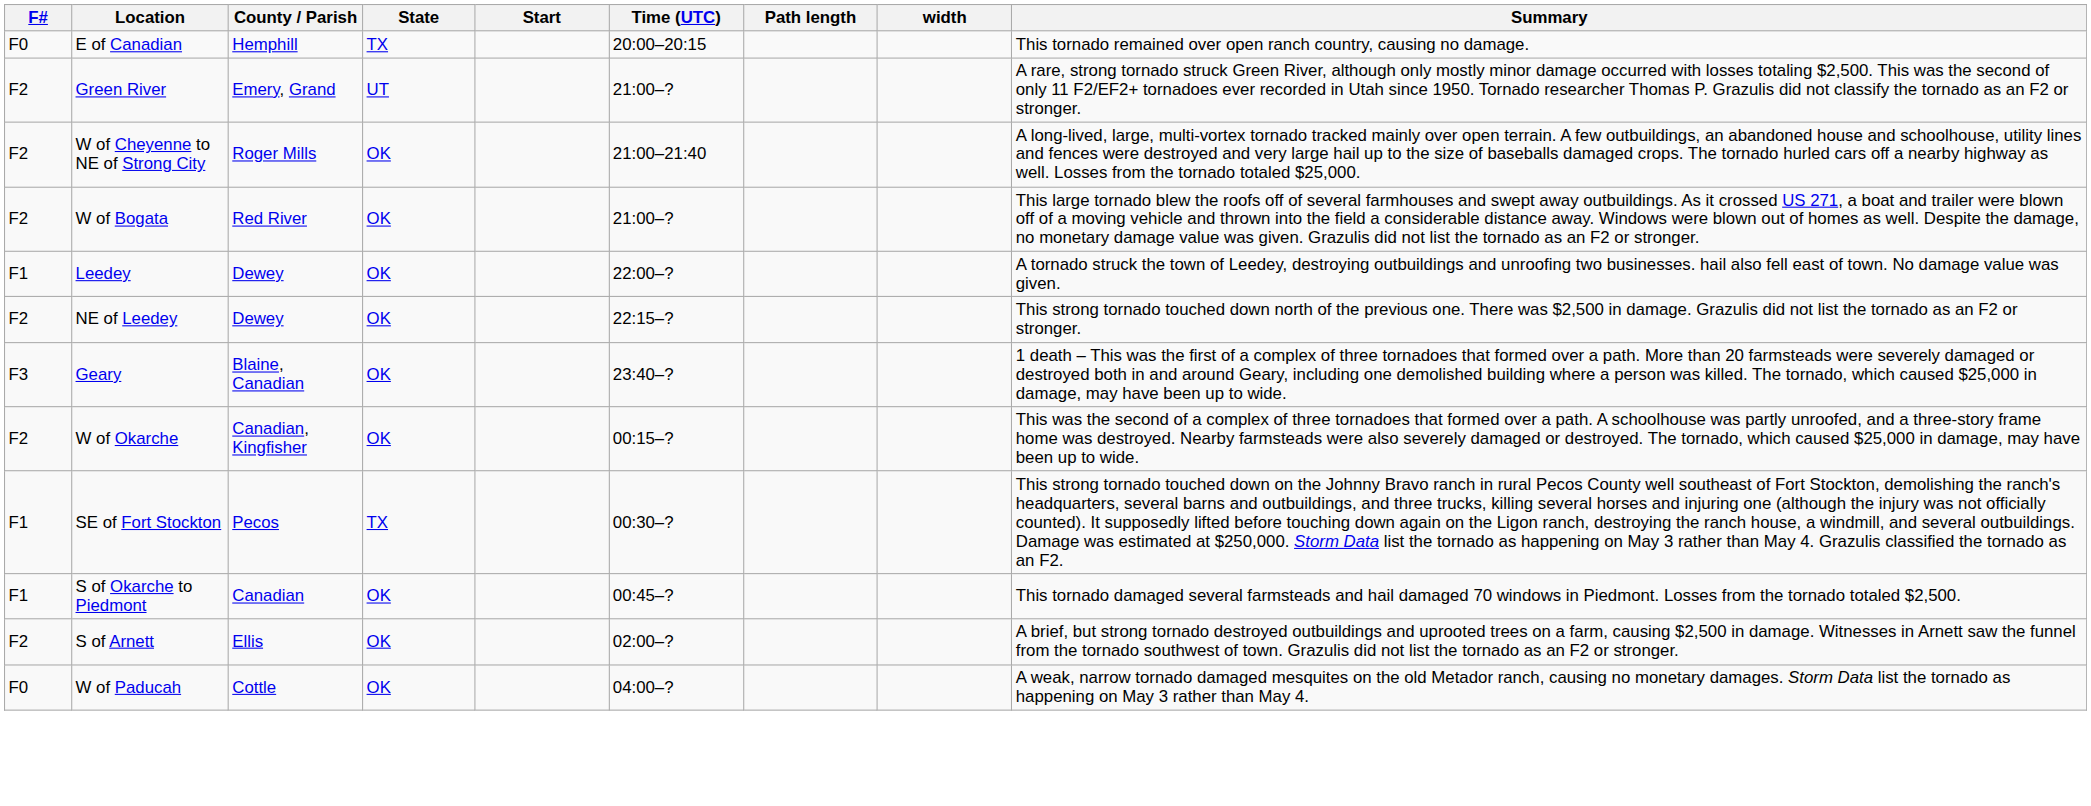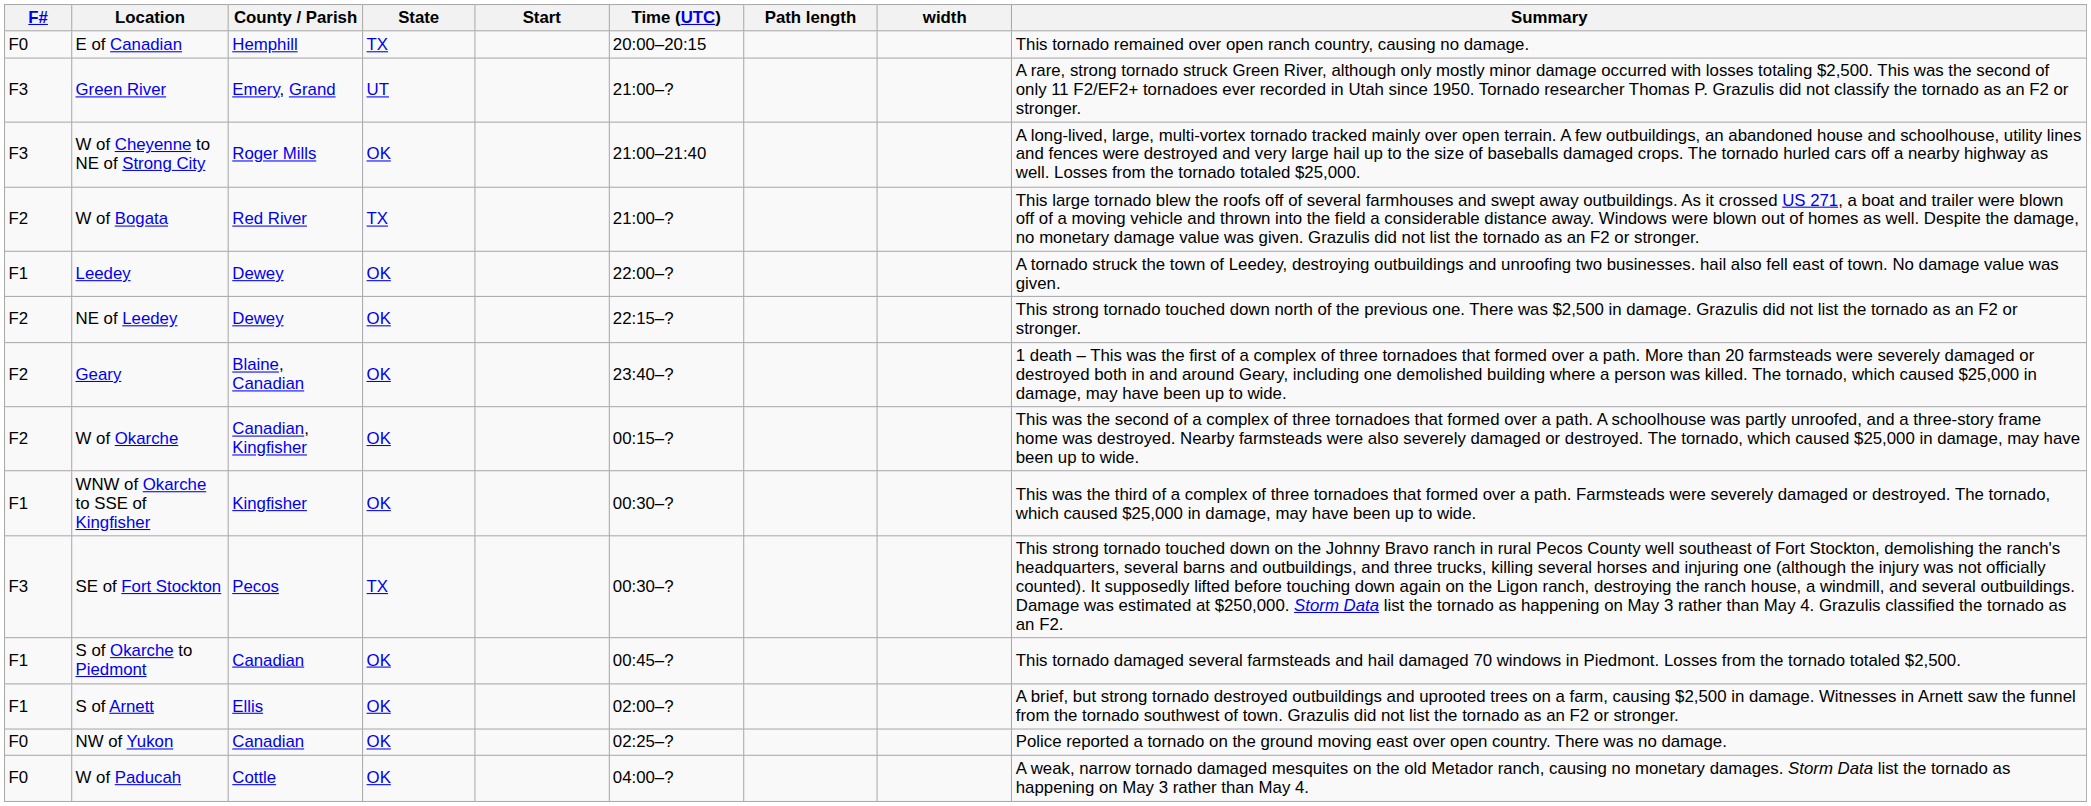Green River | F#: F2 -> F3
W of Cheyenne to NE of Strong City | F#: F2 -> F3
W of Bogata | State: OK -> TX
Geary | F#: F3 -> F2
+ row: F1 | WNW of Okarche to SSE of Kingfisher | Kingfisher | OK | 00:30–? | This was the third of a complex of three tornadoes that formed over a path. Farmsteads were severely damaged or destroyed. The tornado, which caused $25,000 in damage, may have been up to wide.
SE of Fort Stockton | F#: F1 -> F3
S of Arnett | F#: F2 -> F1
+ row: F0 | NW of Yukon | Canadian | OK | 02:25–? | Police reported a tornado on the ground moving east over open country. There was no damage.
